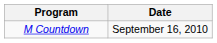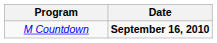M Countdown | Date: normal -> bold
